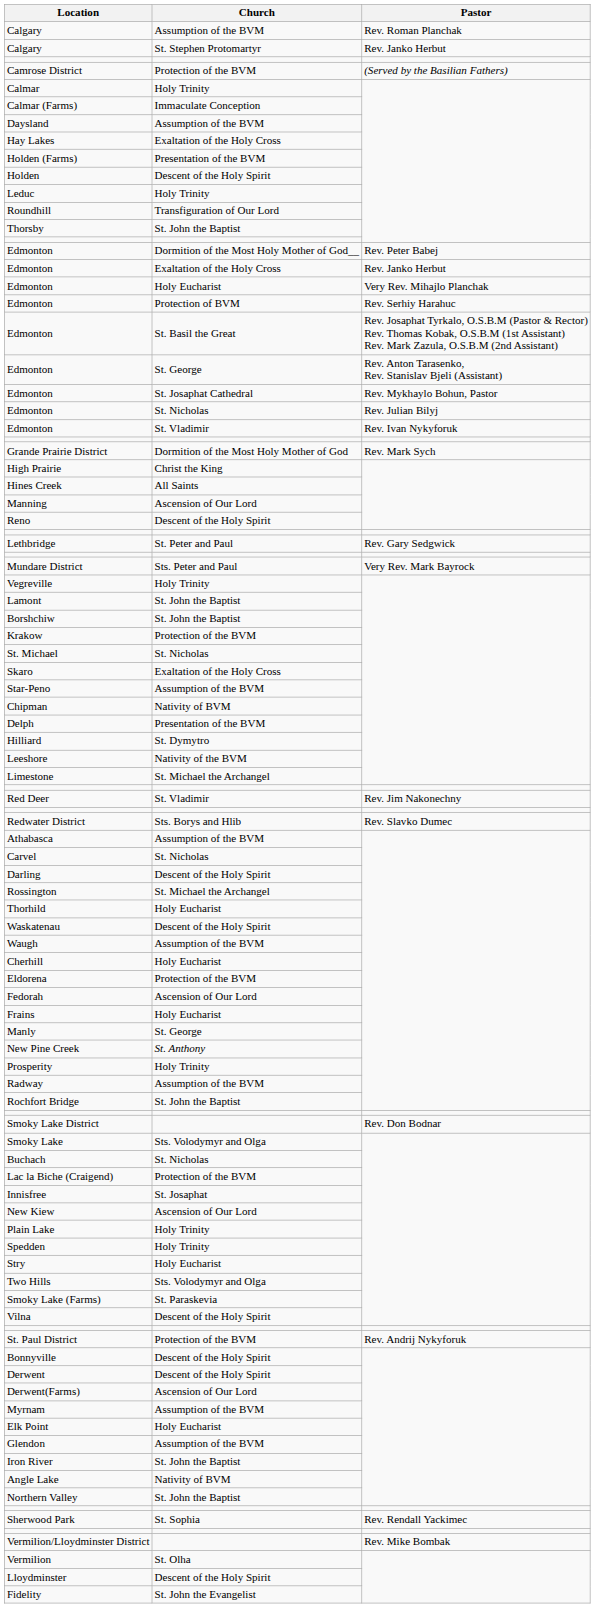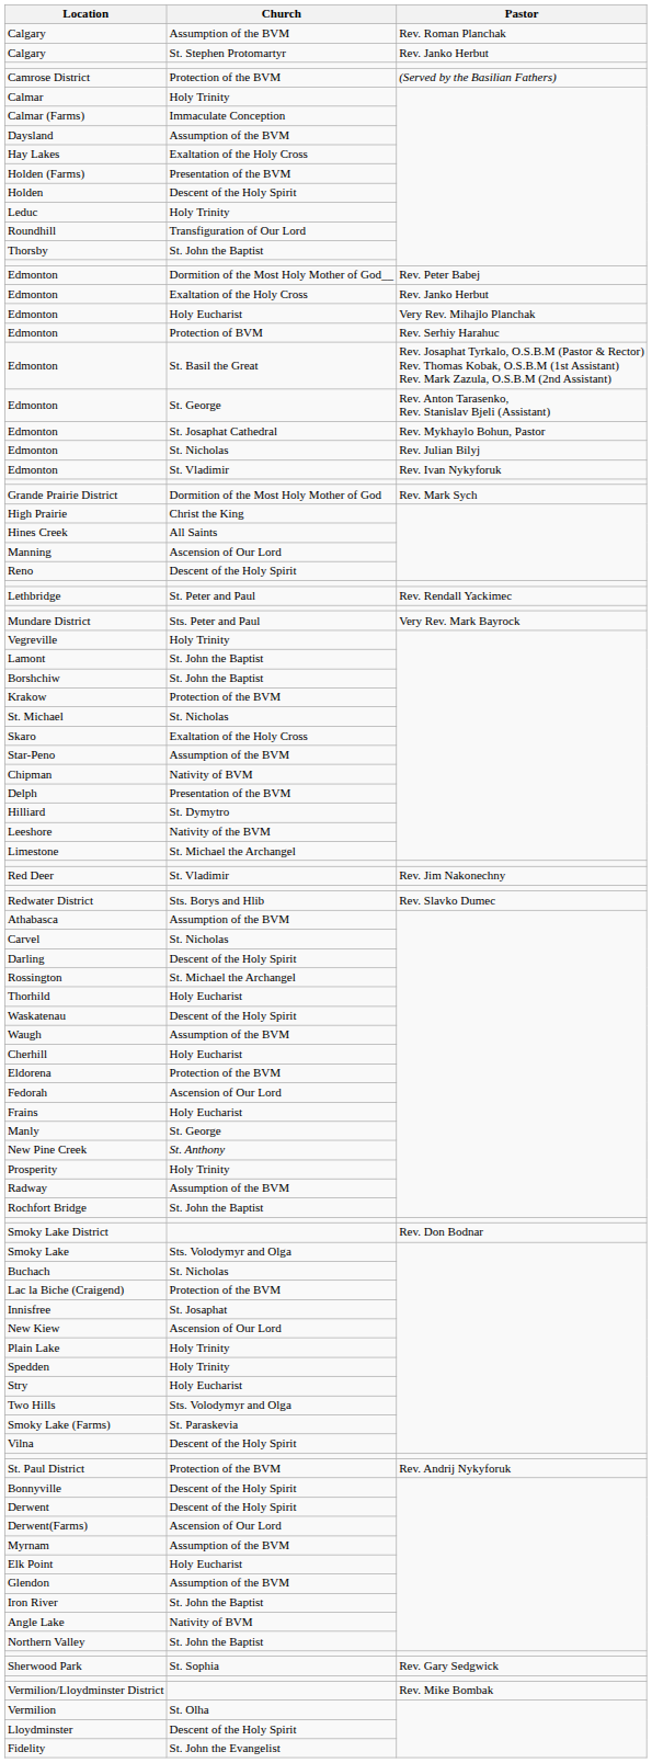Lethbridge | Pastor: Rev. Gary Sedgwick -> Rev. Rendall Yackimec
Sherwood Park | Pastor: Rev. Rendall Yackimec -> Rev. Gary Sedgwick
